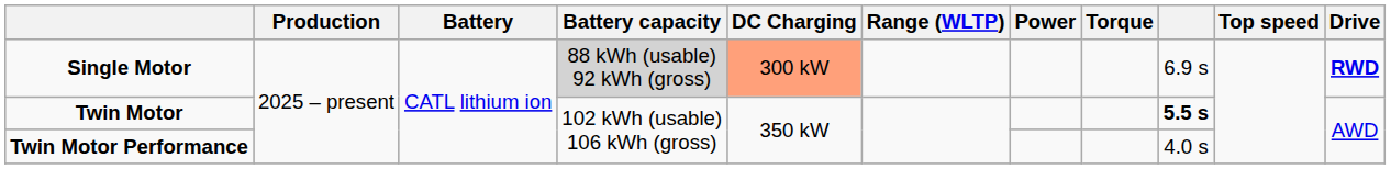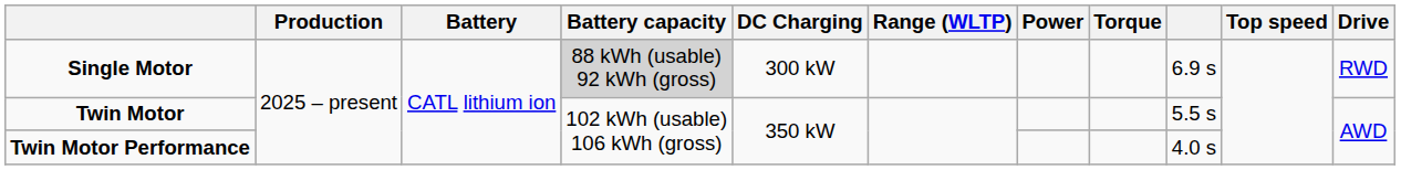Single Motor | DC Charging: lightsalmon background -> no background
Single Motor | Drive: bold -> normal
Twin Motor | column 9: bold -> normal
